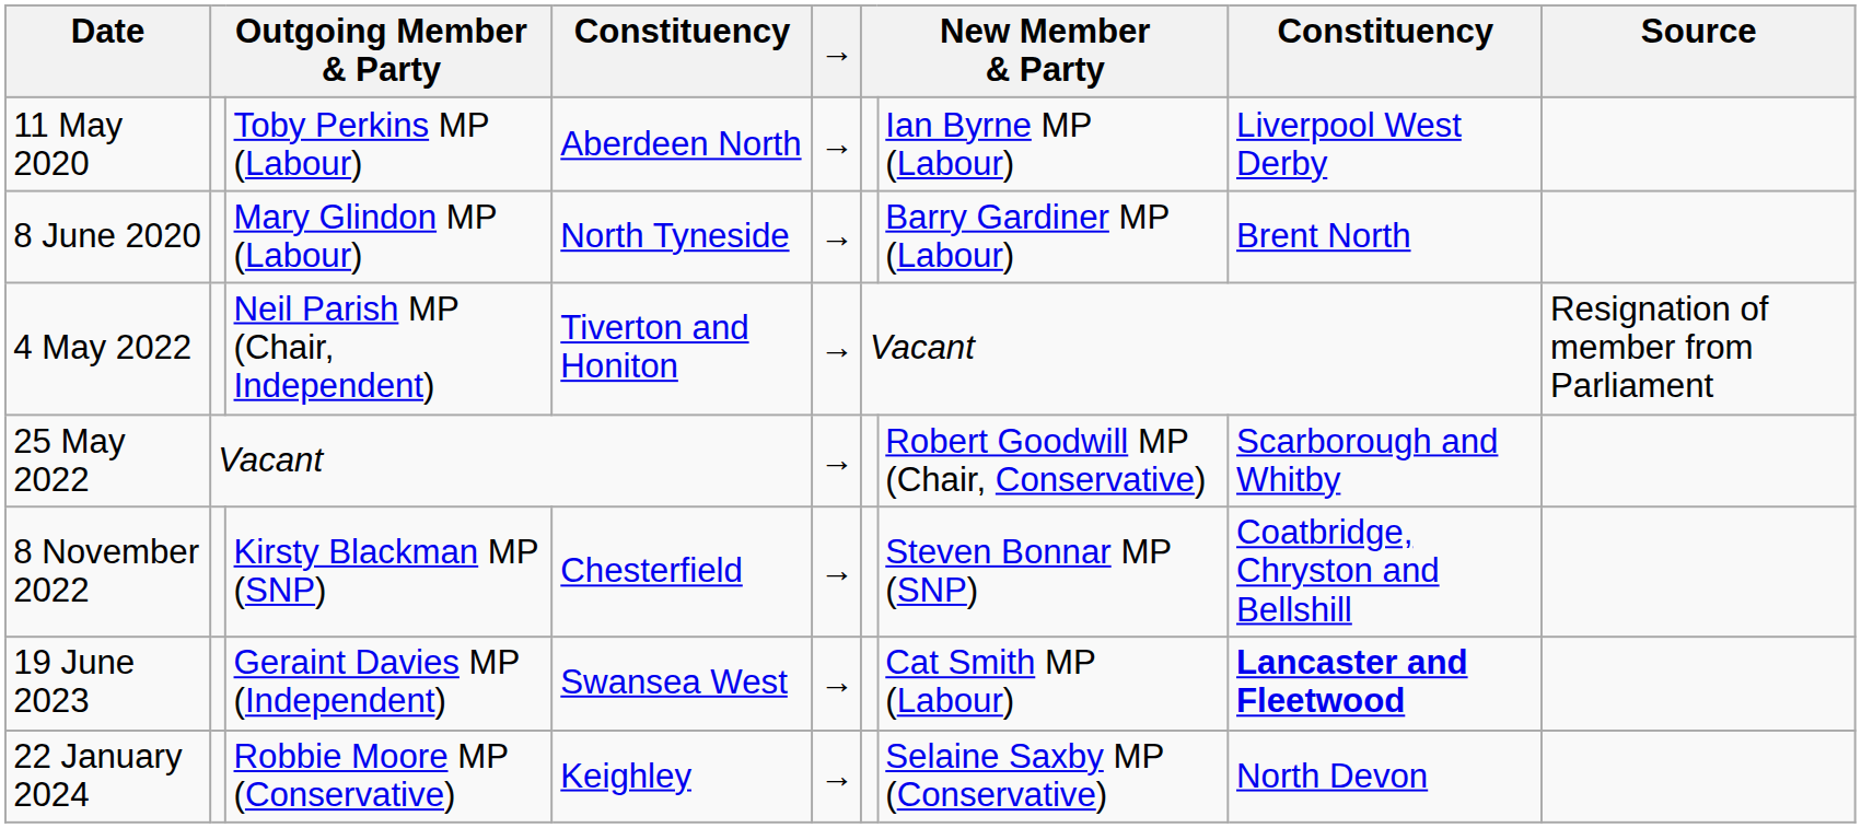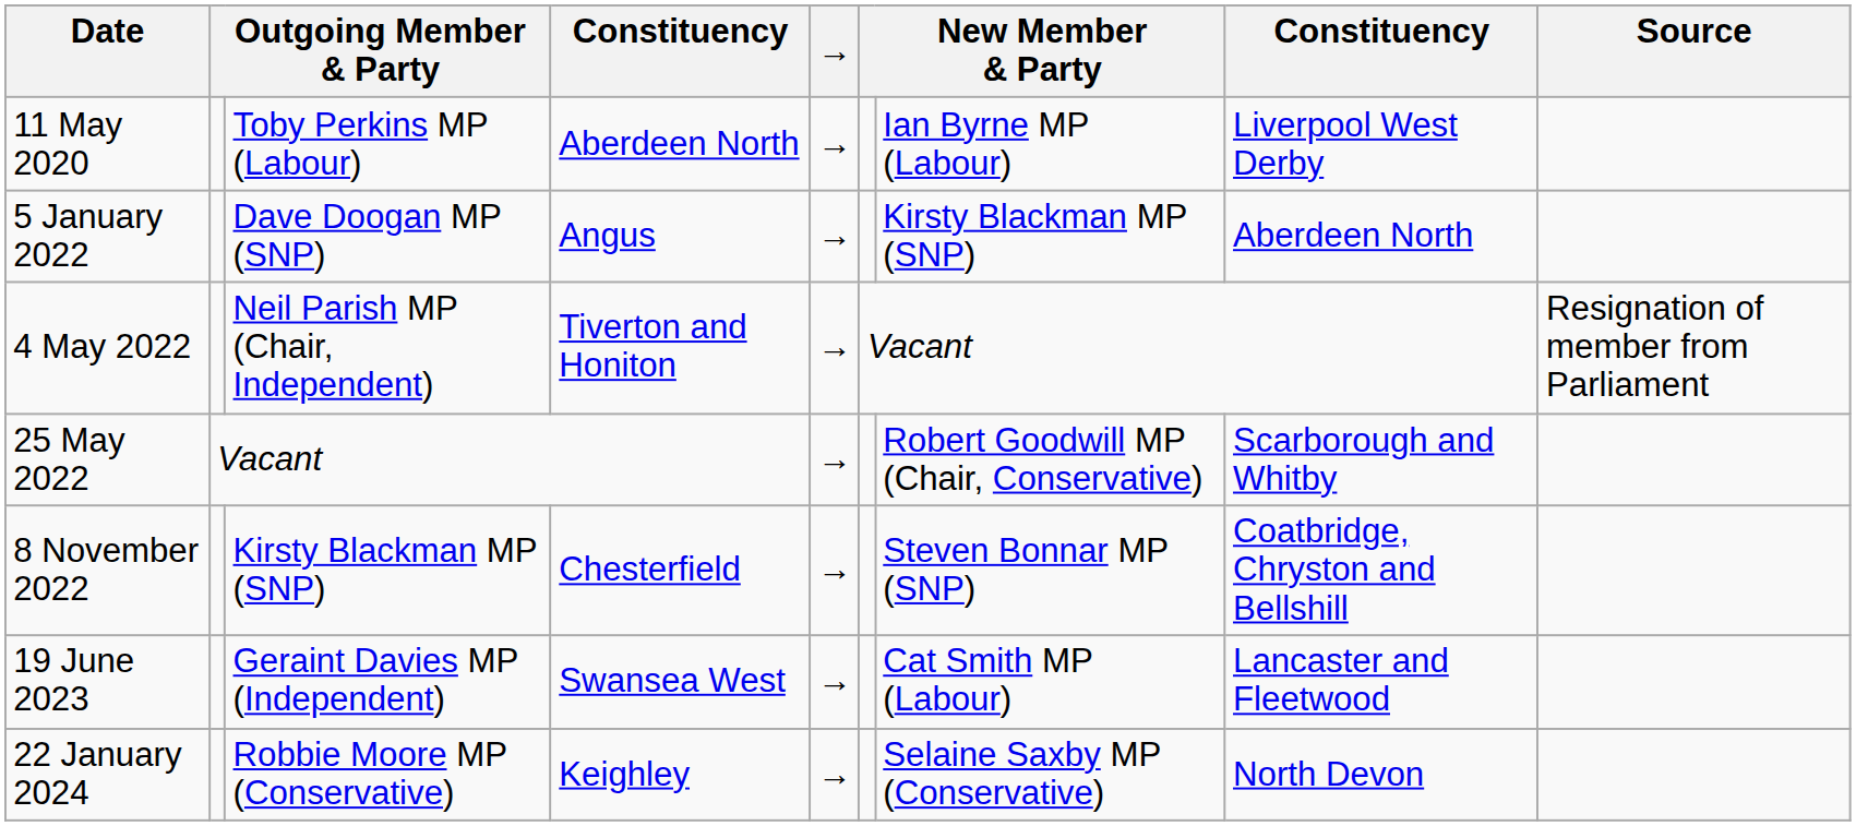- row: 8 June 2020 | Mary Glindon MP (Labour) | North Tyneside | → | Barry Gardiner MP (Labour) | Brent North
+ row: 5 January 2022 | Dave Doogan MP (SNP) | Angus | → | Kirsty Blackman MP (SNP) | Aberdeen North
19 June 2023 | column 8: bold -> normal
